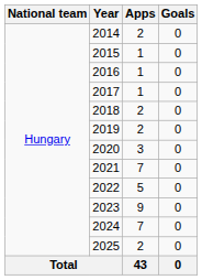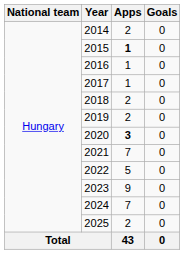2015 | Apps: normal -> bold
2020 | Apps: normal -> bold
